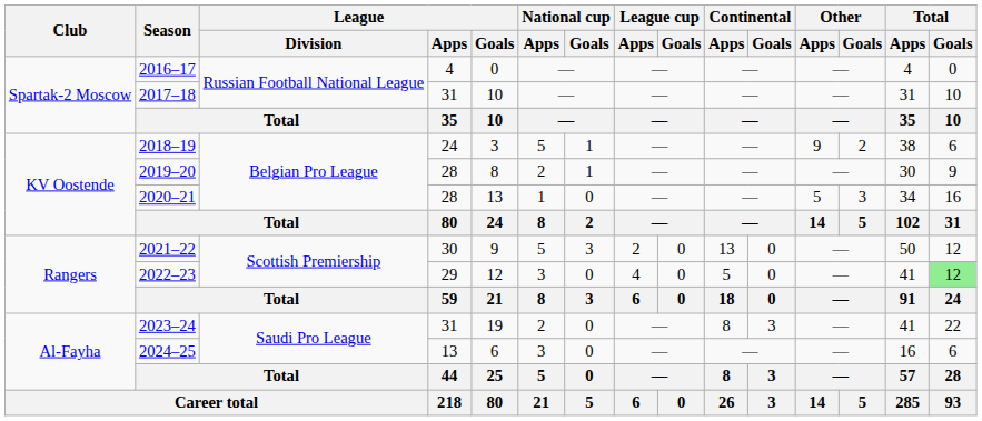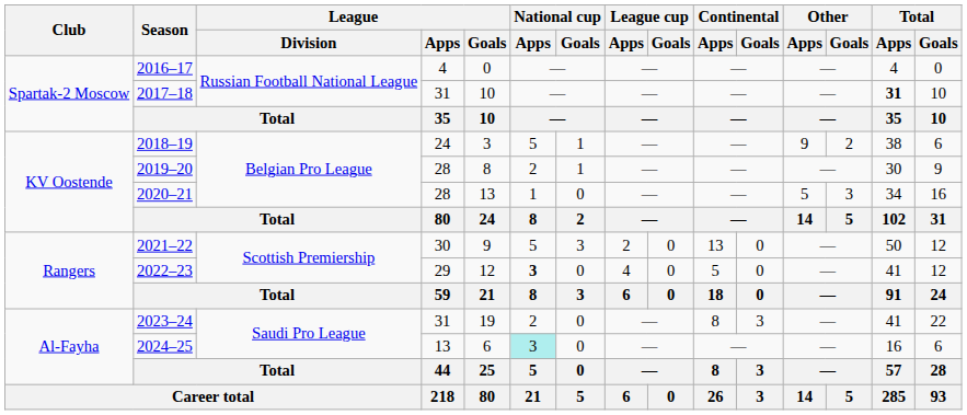2017–18 | Total / Apps: normal -> bold
2022–23 | National cup / Apps: normal -> bold
2022–23 | Total / Goals: lightgreen background -> no background
2024–25 | National cup / Apps: no background -> paleturquoise background
